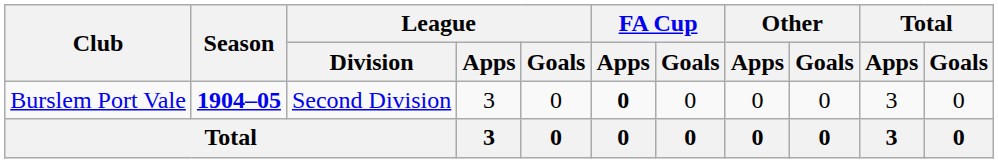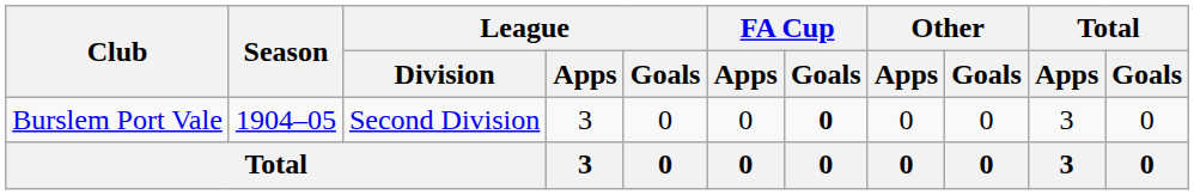Burslem Port Vale | Season: bold -> normal
Burslem Port Vale | FA Cup / Apps: bold -> normal
Burslem Port Vale | FA Cup / Goals: normal -> bold
